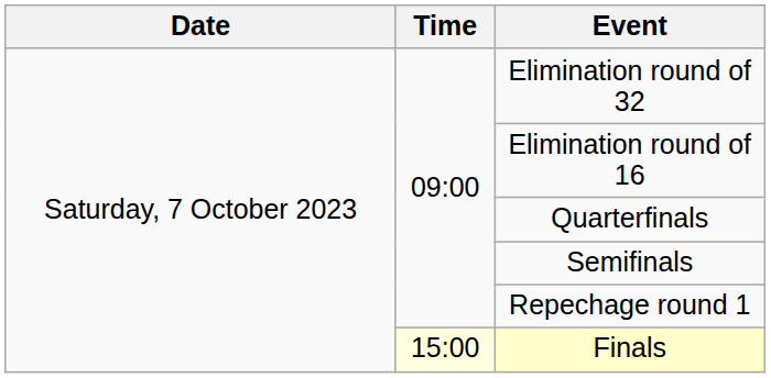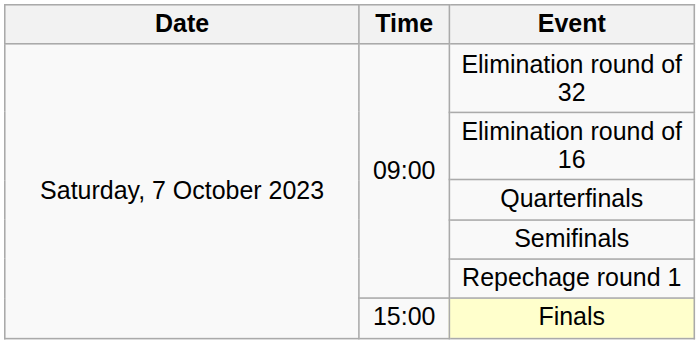Finals | Time: lightyellow background -> no background
